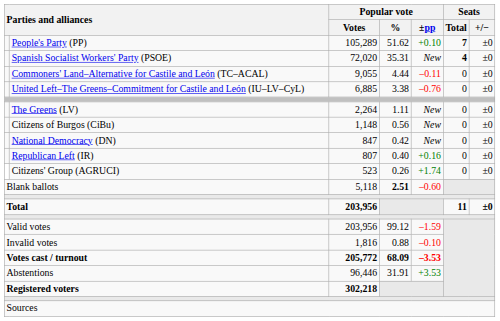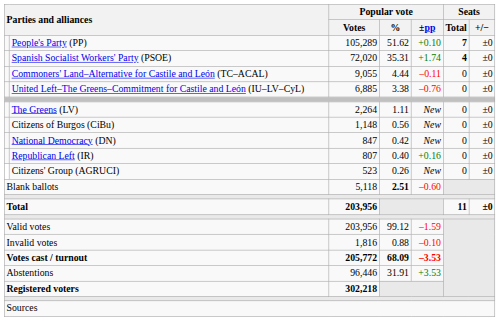Spanish Socialist Workers' Party (PSOE) | Popular vote / ±pp: New -> +1.74
Citizens' Group (AGRUCI) | Popular vote / ±pp: +1.74 -> New
